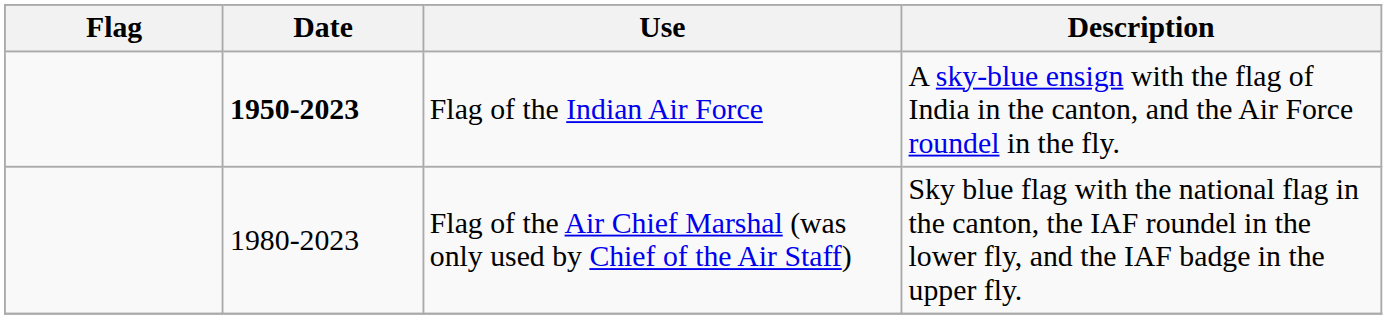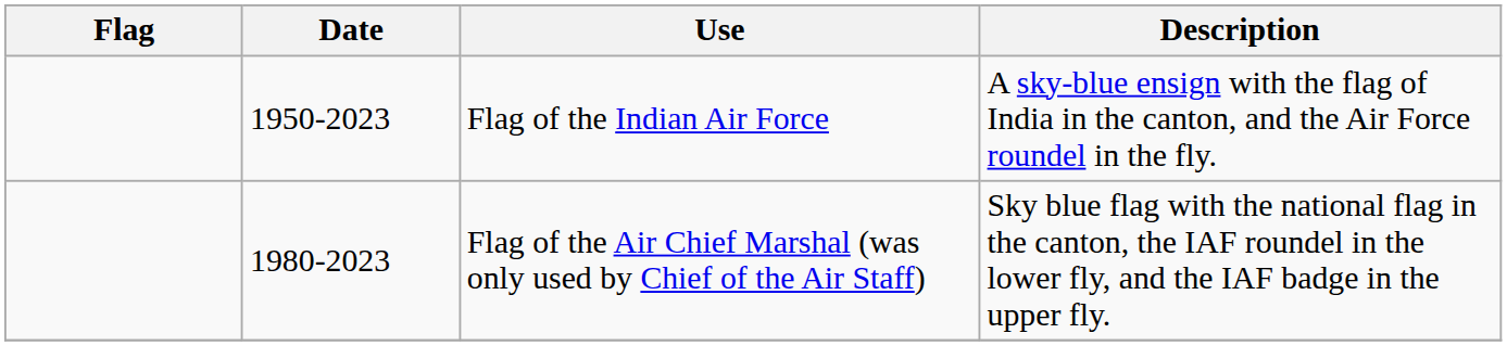Flag of the Indian Air Force | Date: bold -> normal
